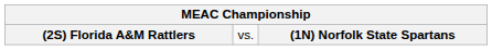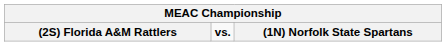(2S) Florida A&M Rattlers | column 2: normal -> bold
